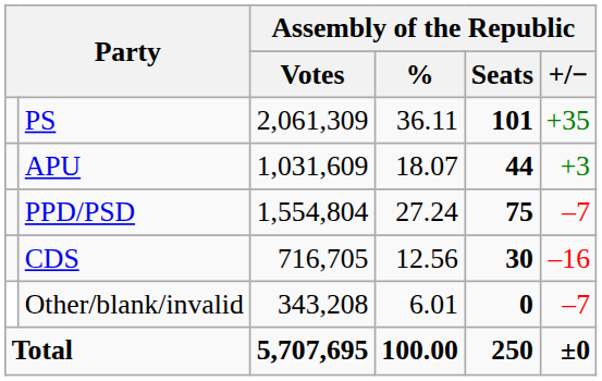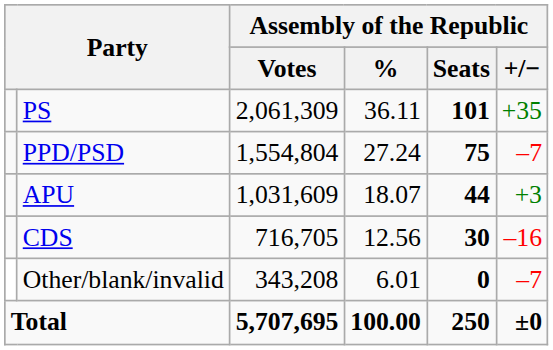rows swapped: PPD/PSD <-> APU
